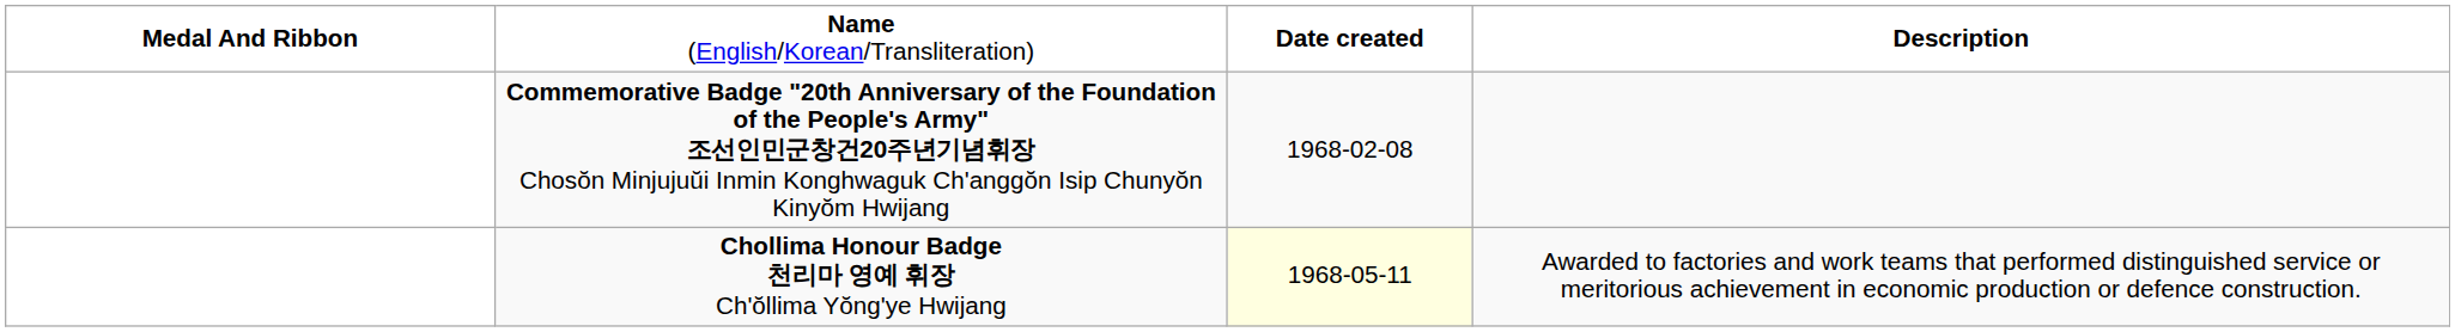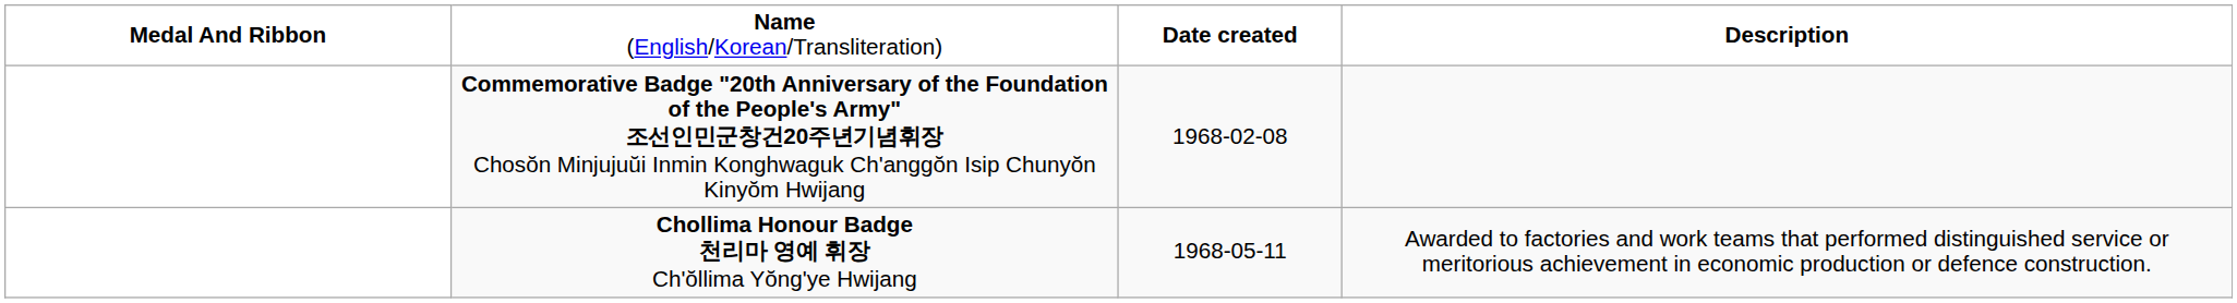Chollima Honour Badge 천리마 영예 휘장 Ch'ŏllima Yŏng'ye Hwijang | column 3: lightyellow background -> no background
